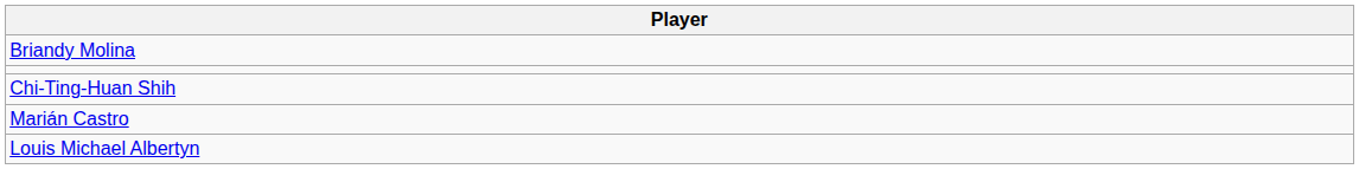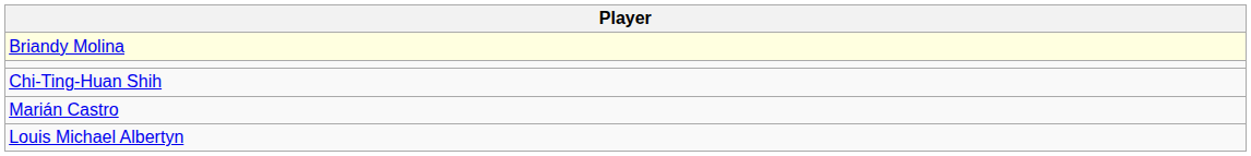row 2 | column 1: no background -> lightyellow background
